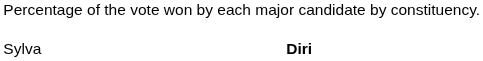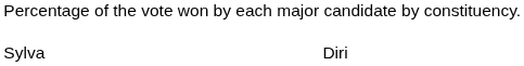Sylva | column 2: bold -> normal
